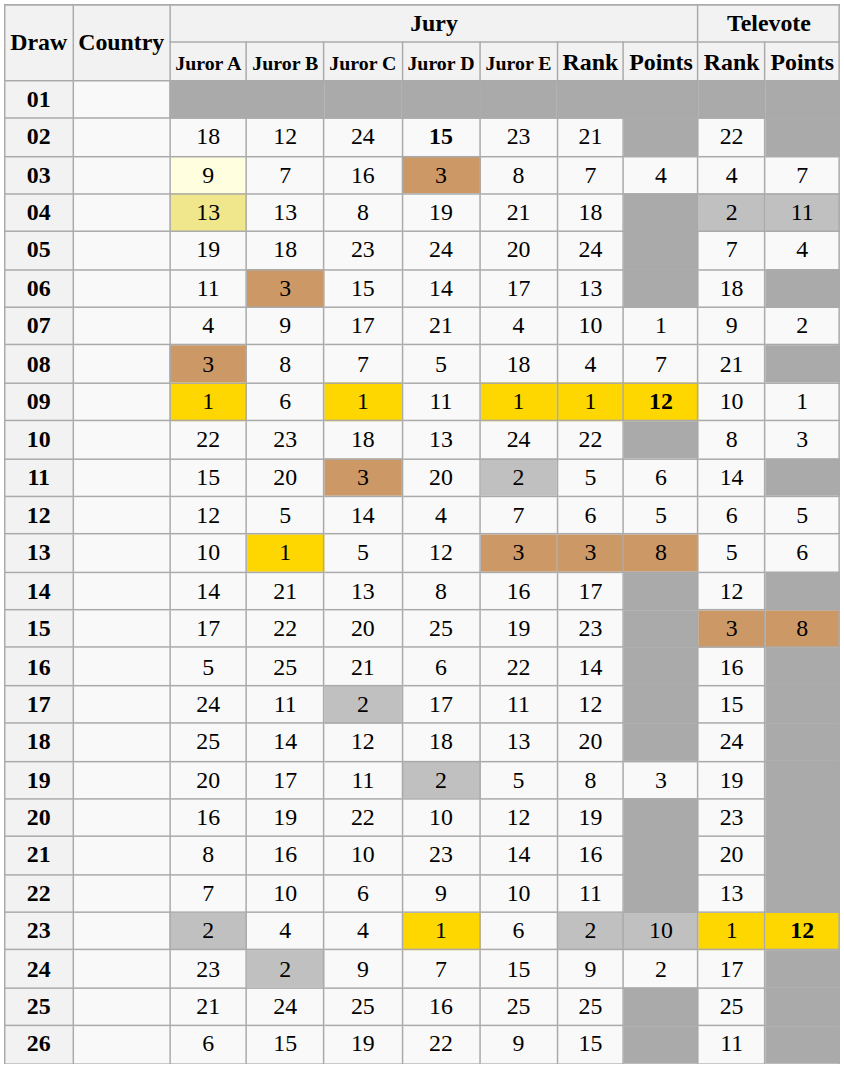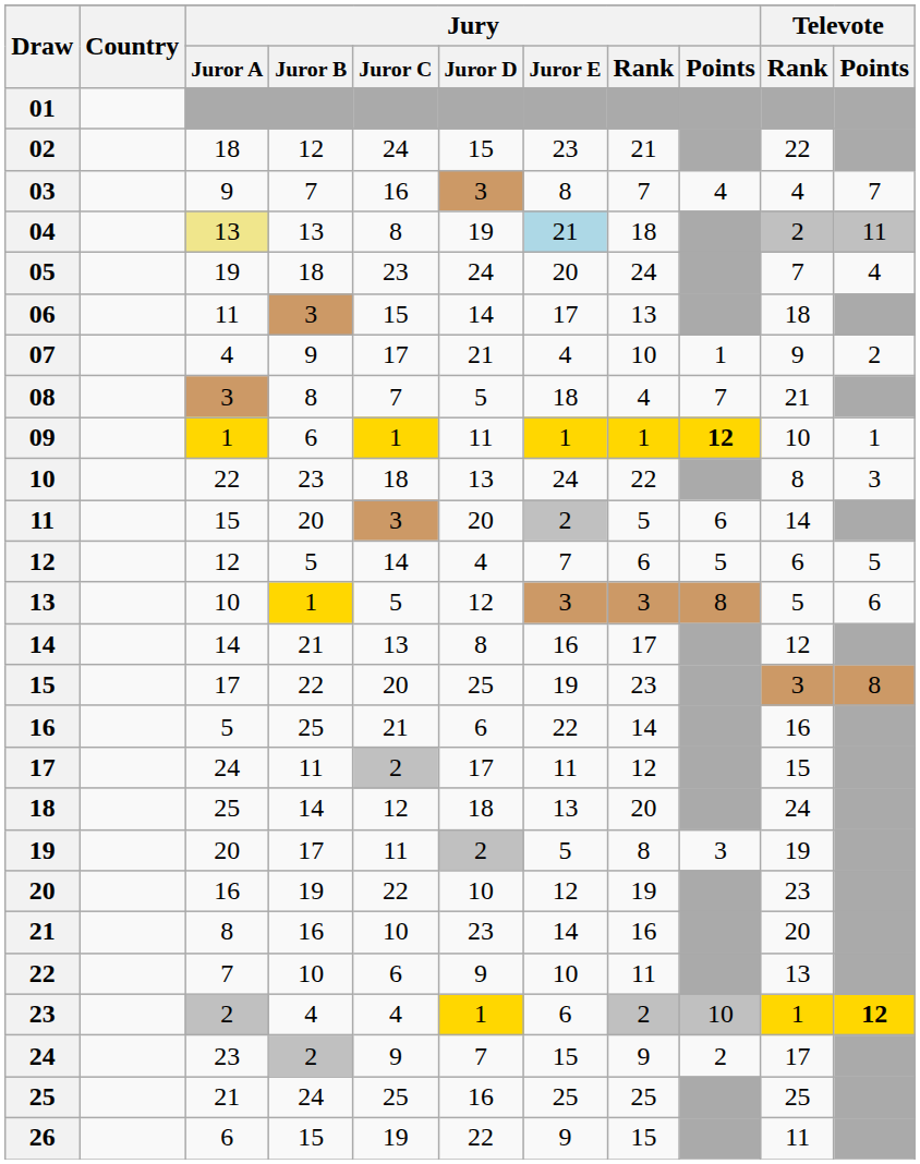02 | Jury / Juror D: bold -> normal
03 | Jury / Juror A: lightyellow background -> no background
04 | Jury / Juror E: no background -> lightblue background
